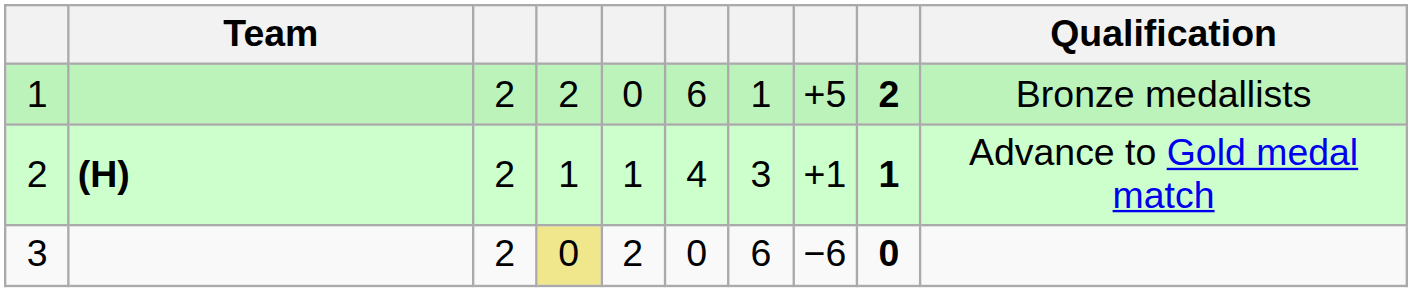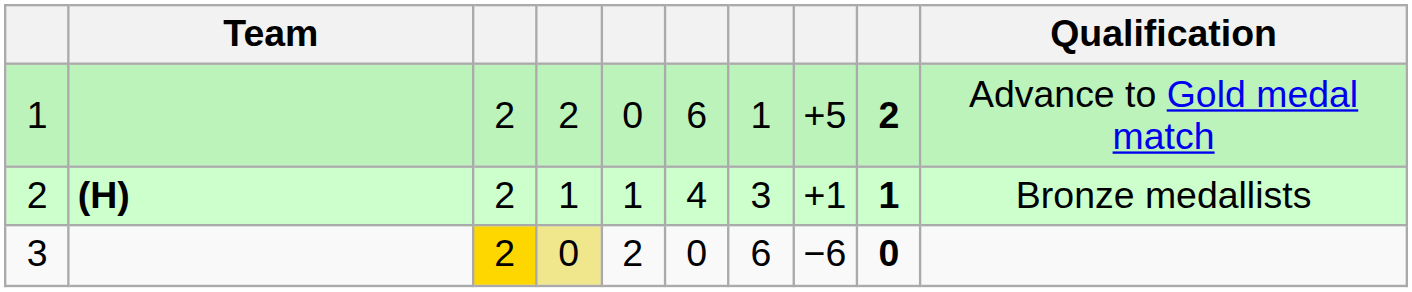row 2 | Qualification: Bronze medallists -> Advance to Gold medal match
row 3 | Qualification: Advance to Gold medal match -> Bronze medallists
row 4 | column 3: no background -> gold background
